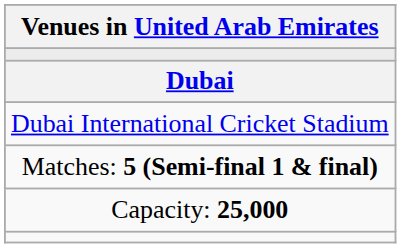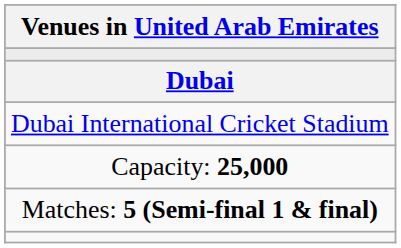row 5 | column 1: Matches: 5 (Semi-final 1 & final) -> Capacity: 25,000
row 6 | column 1: Capacity: 25,000 -> Matches: 5 (Semi-final 1 & final)
